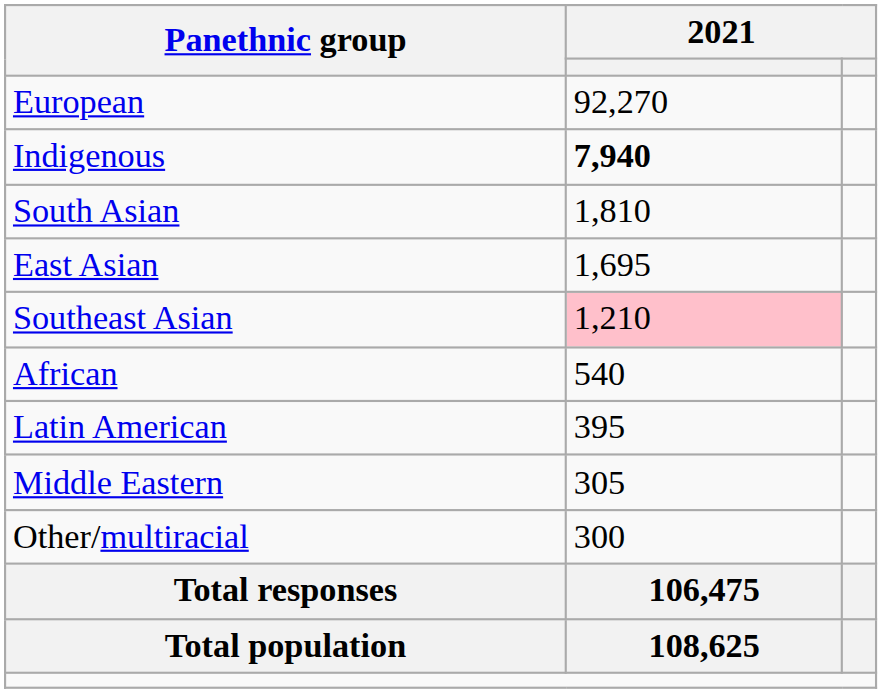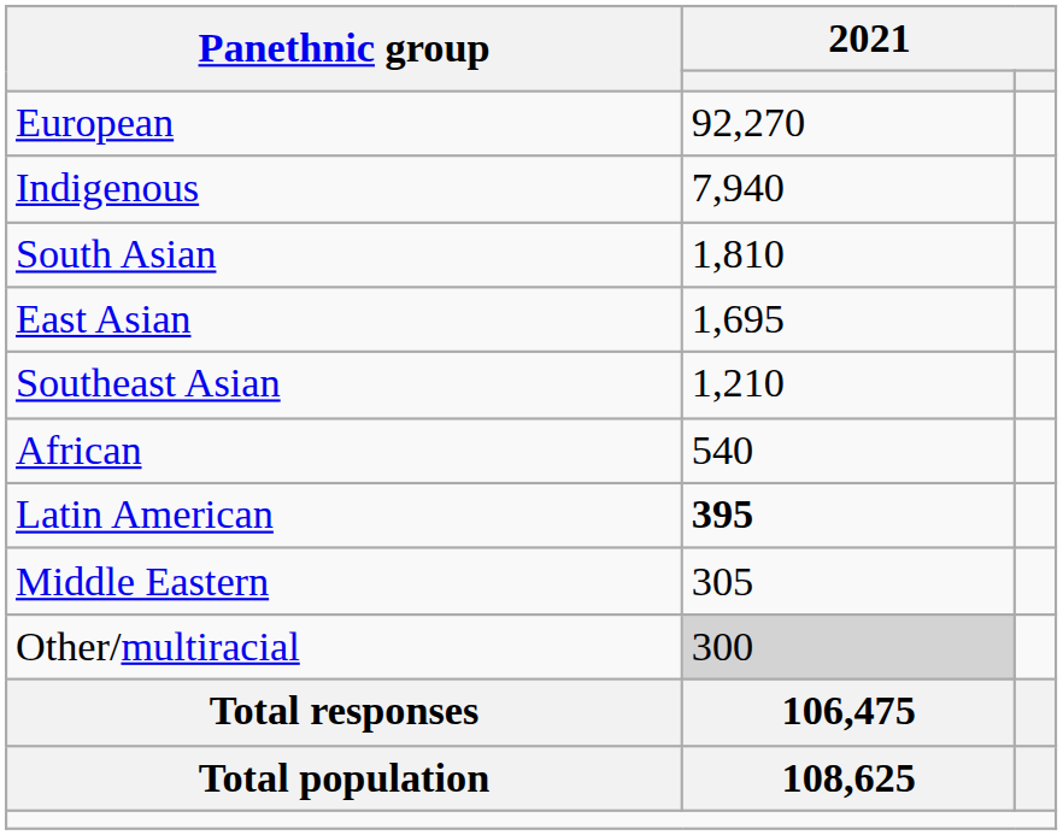Indigenous | column 2: bold -> normal
Southeast Asian | column 2: pink background -> no background
Latin American | column 2: normal -> bold
Other/multiracial | column 2: no background -> lightgrey background
